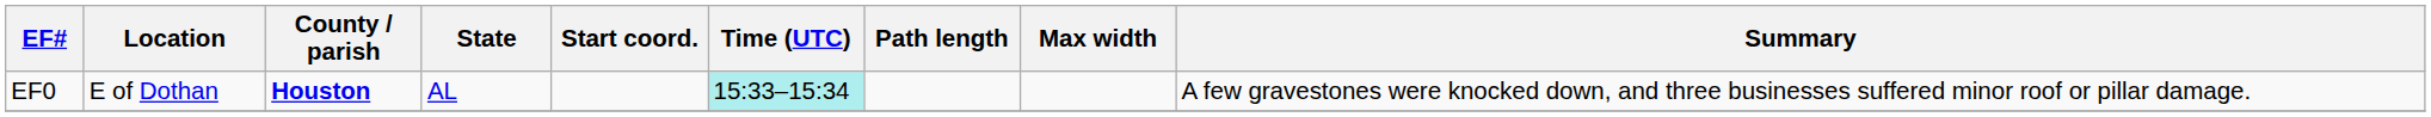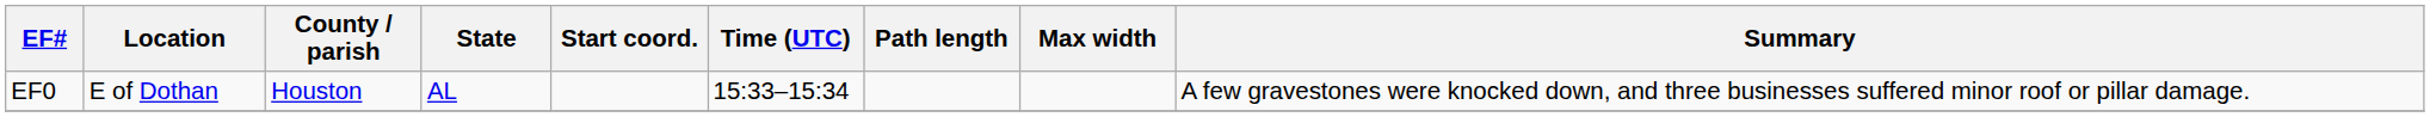EF0 | County / parish: bold -> normal
EF0 | Time (UTC): paleturquoise background -> no background
